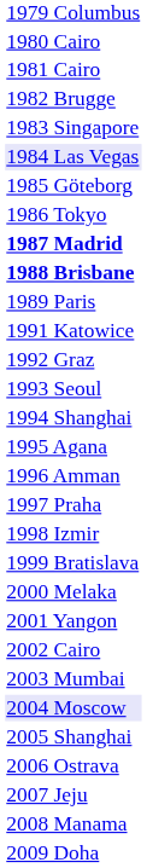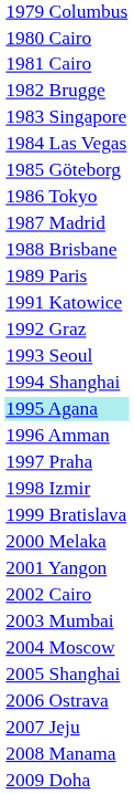1984 Las Vegas | column 1: lavender background -> no background
1987 Madrid | column 1: bold -> normal
1988 Brisbane | column 1: bold -> normal
1995 Agana | column 1: no background -> paleturquoise background
2004 Moscow | column 1: lavender background -> no background
